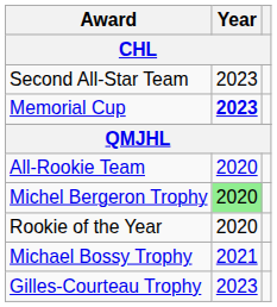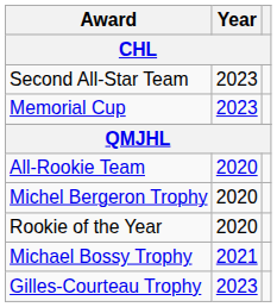Memorial Cup | Year: bold -> normal
Michel Bergeron Trophy | Year: lightgreen background -> no background
